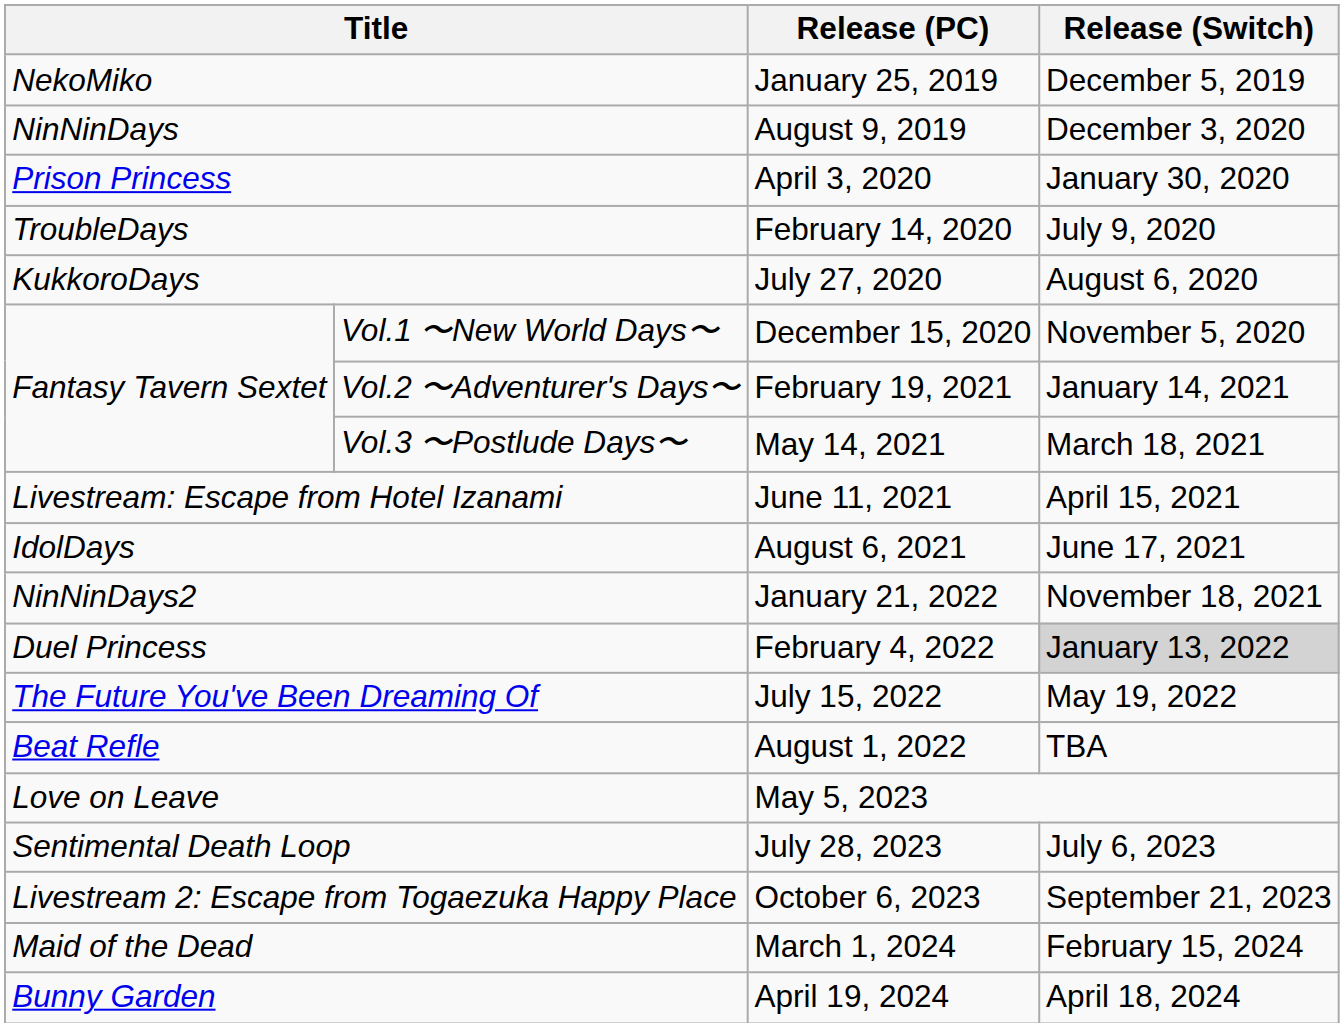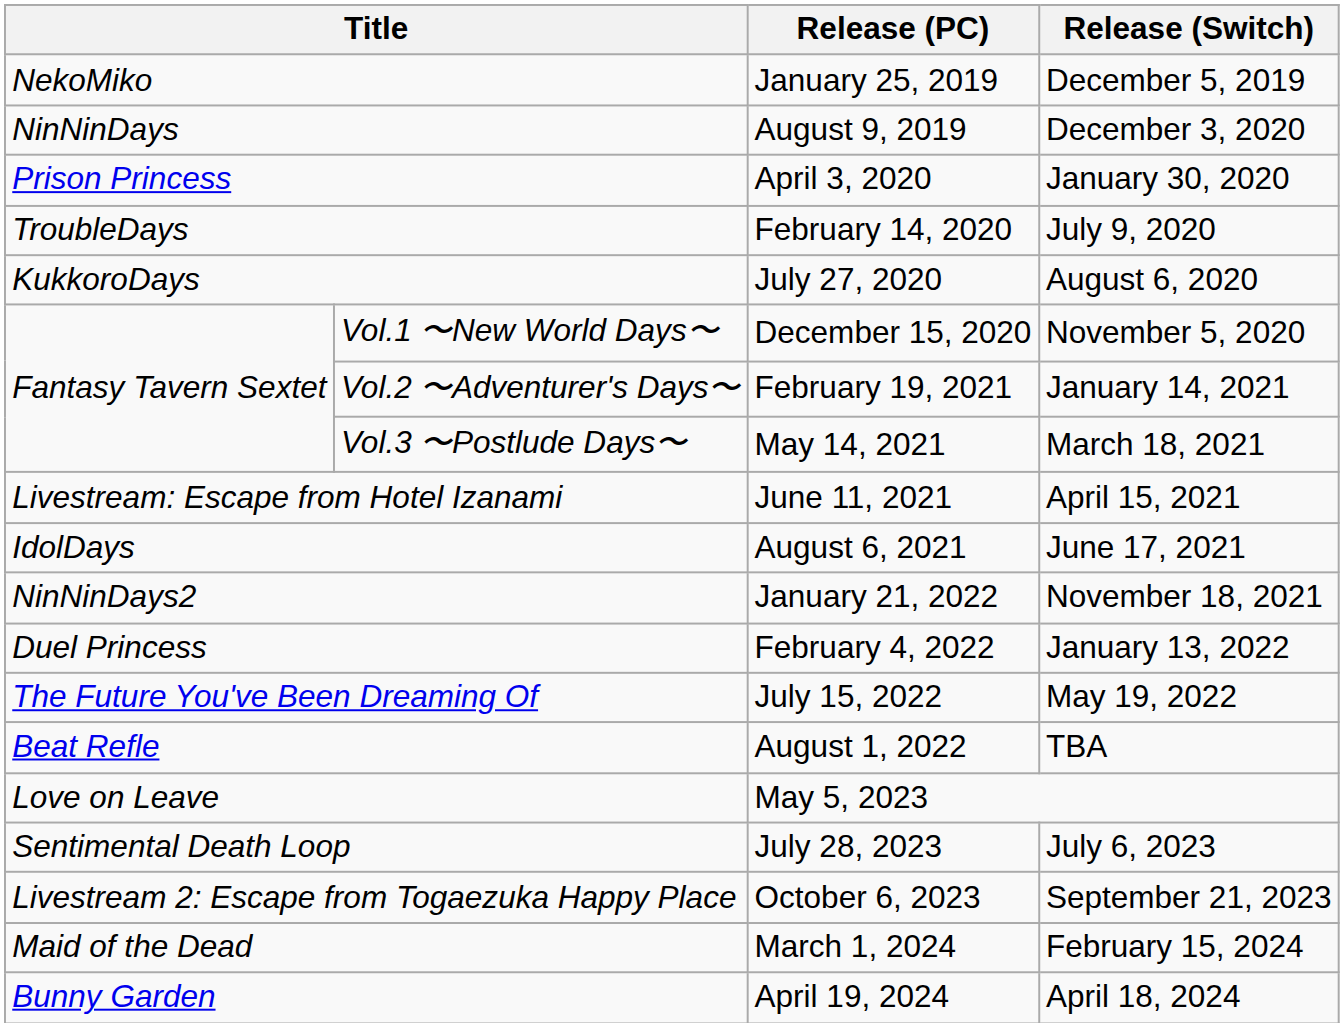Duel Princess | Release (Switch): lightgrey background -> no background
